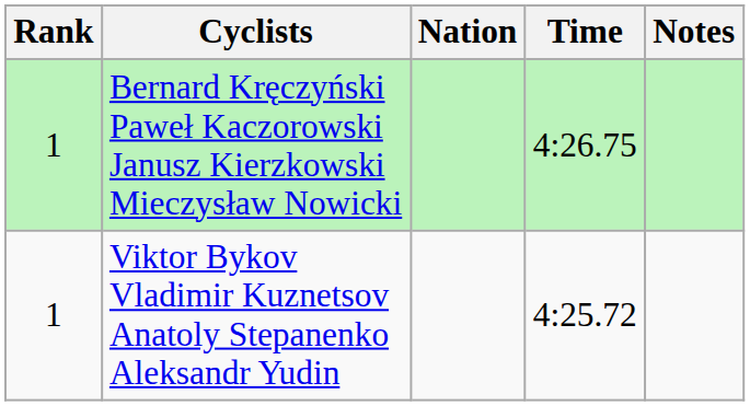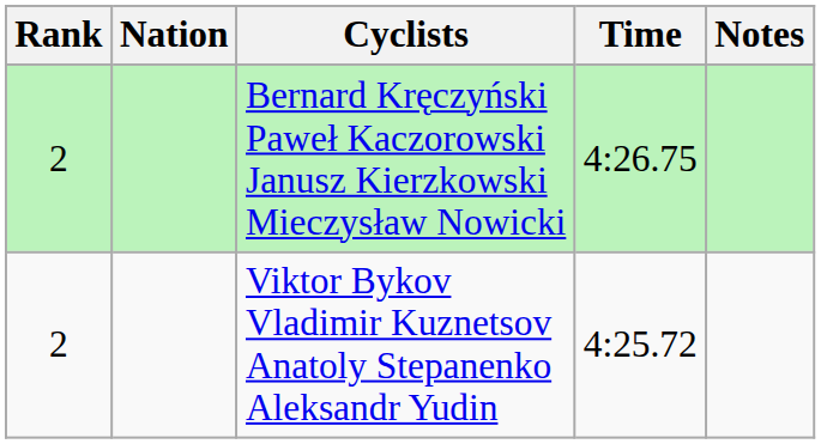columns swapped: Cyclists <-> Nation
row 2 | Rank: 1 -> 2
row 3 | Rank: 1 -> 2
